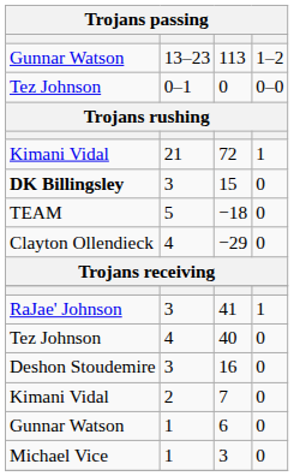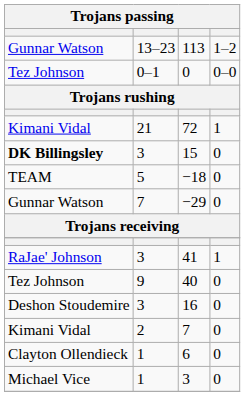−29 | column 1: Clayton Ollendieck -> Gunnar Watson
−29 | column 2: 4 -> 7
40 | column 2: 4 -> 9
6 | column 1: Gunnar Watson -> Clayton Ollendieck
